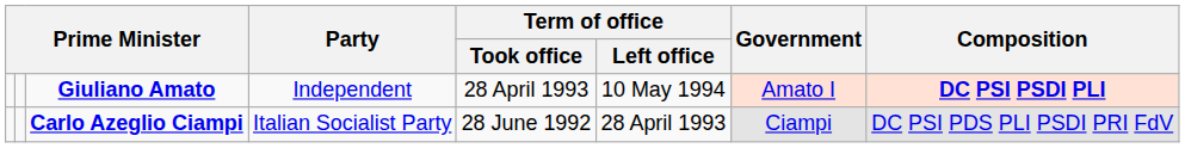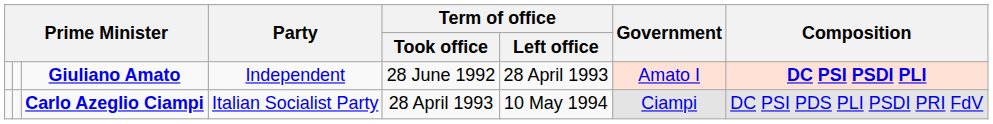Giuliano Amato | Term of office / Took office: 28 April 1993 -> 28 June 1992
Giuliano Amato | Term of office / Left office: 10 May 1994 -> 28 April 1993
Carlo Azeglio Ciampi | Term of office / Took office: 28 June 1992 -> 28 April 1993
Carlo Azeglio Ciampi | Term of office / Left office: 28 April 1993 -> 10 May 1994
